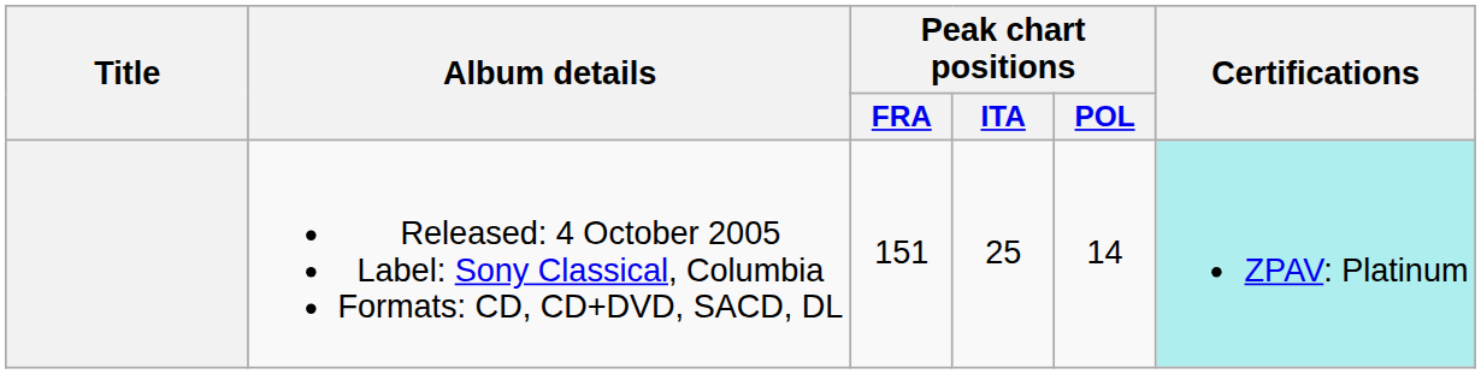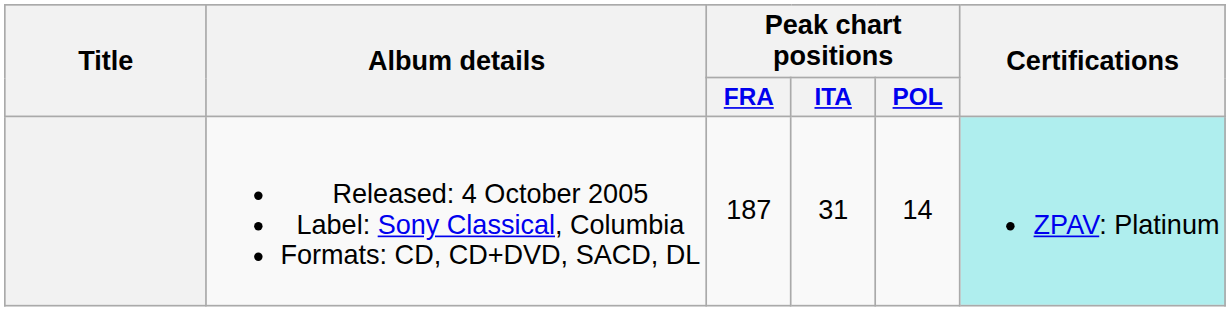row 3 | Peak chart positions / FRA: 151 -> 187
row 3 | Peak chart positions / ITA: 25 -> 31
